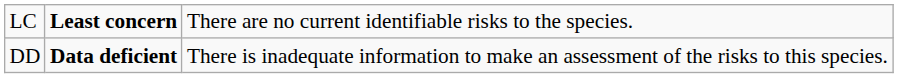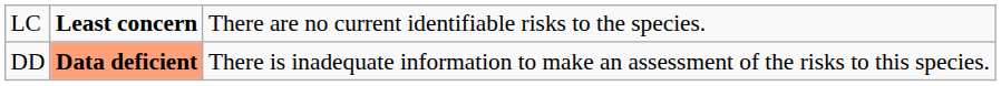DD | column 2: no background -> lightsalmon background
